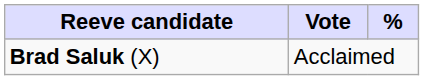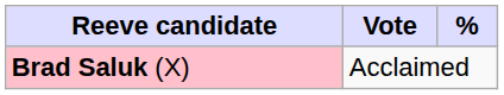Brad Saluk (X) | Reeve candidate: no background -> pink background
